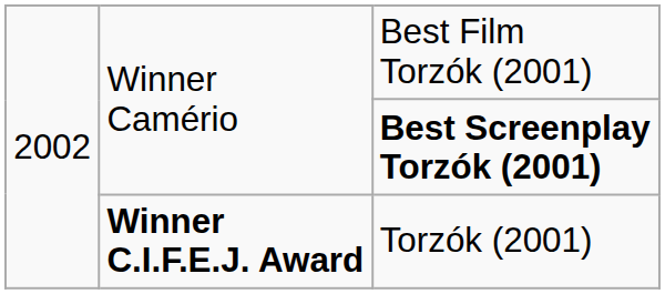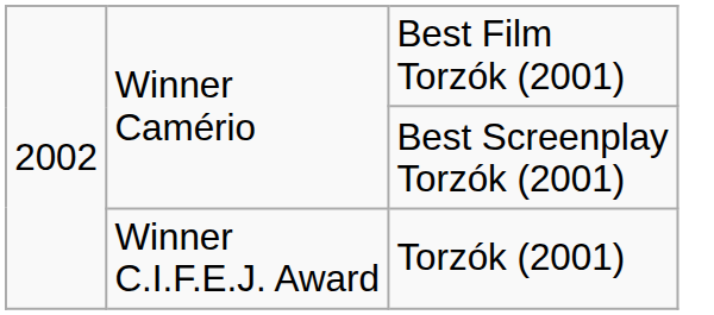Winner Camério / Best Screenplay Torzók (2001) | column 3: bold -> normal
Winner C.I.F.E.J. Award | column 2: bold -> normal
